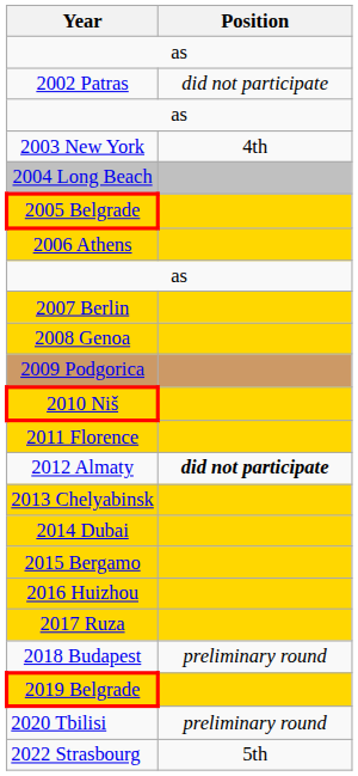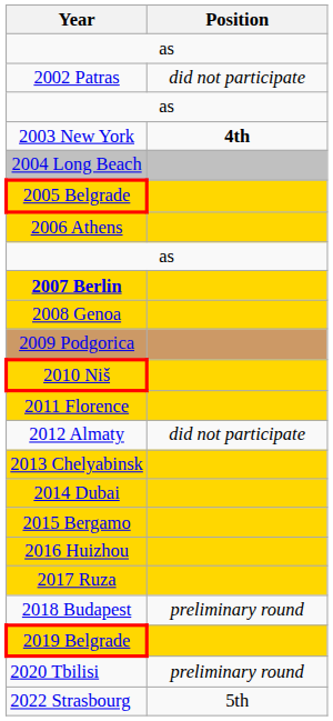2003 New York | Position: normal -> bold
2007 Berlin | Year: normal -> bold
2012 Almaty | Position: bold -> normal
